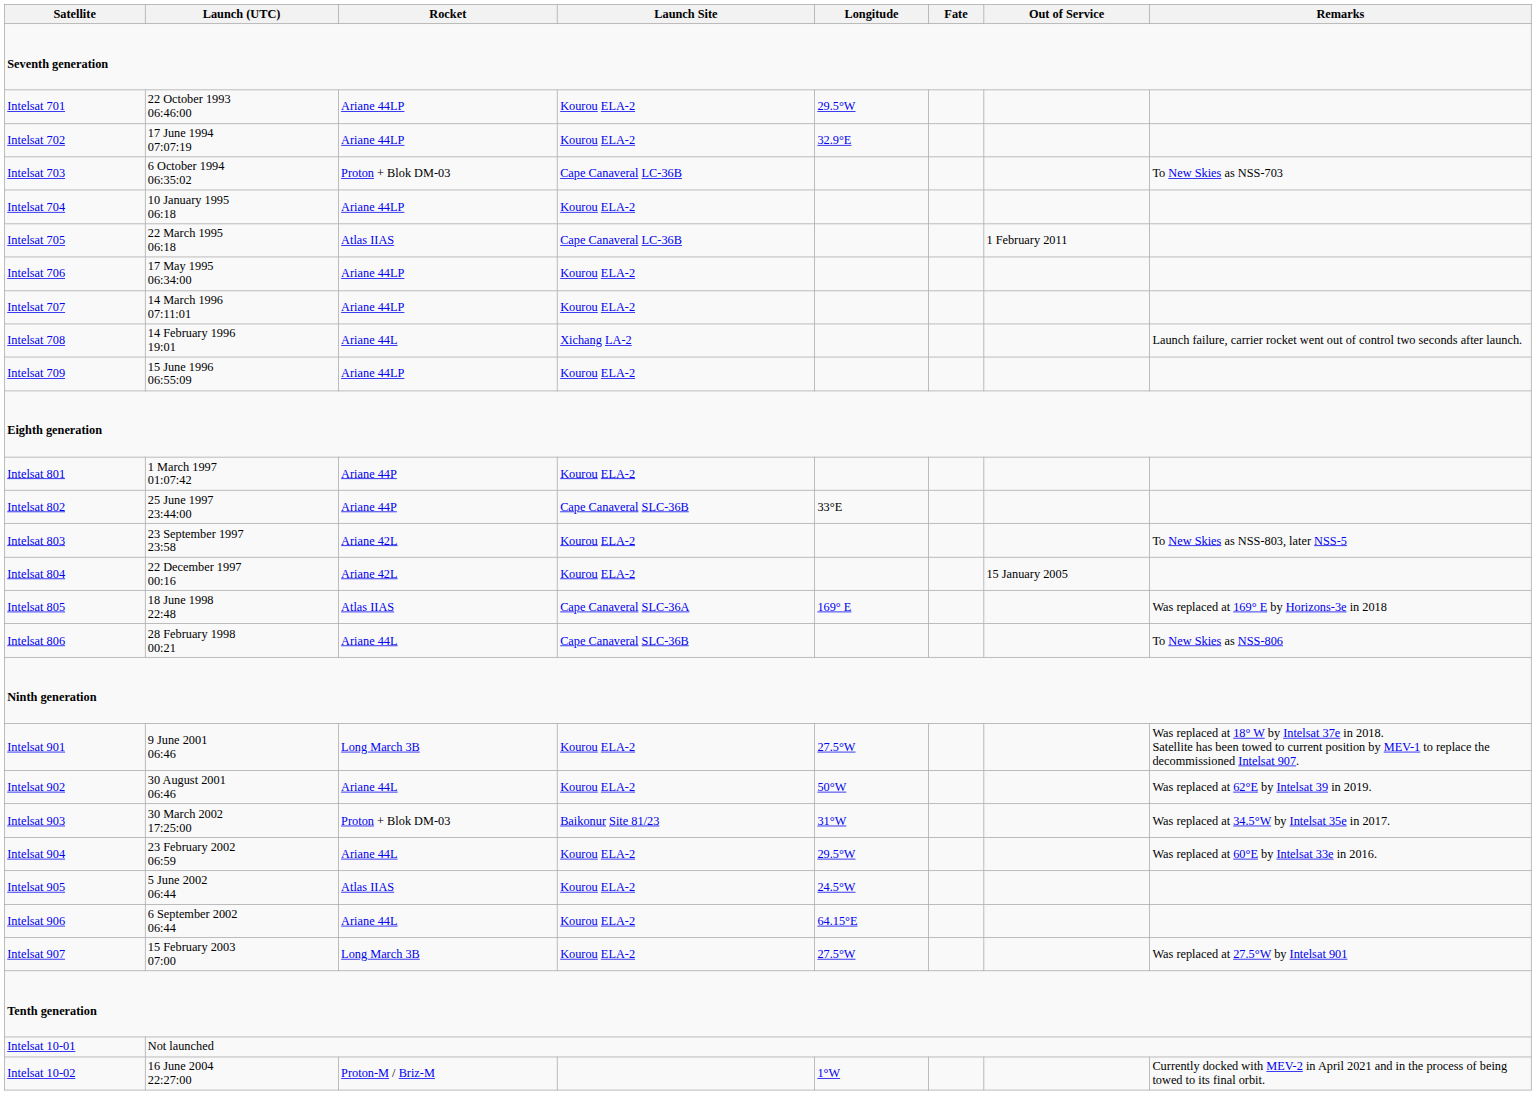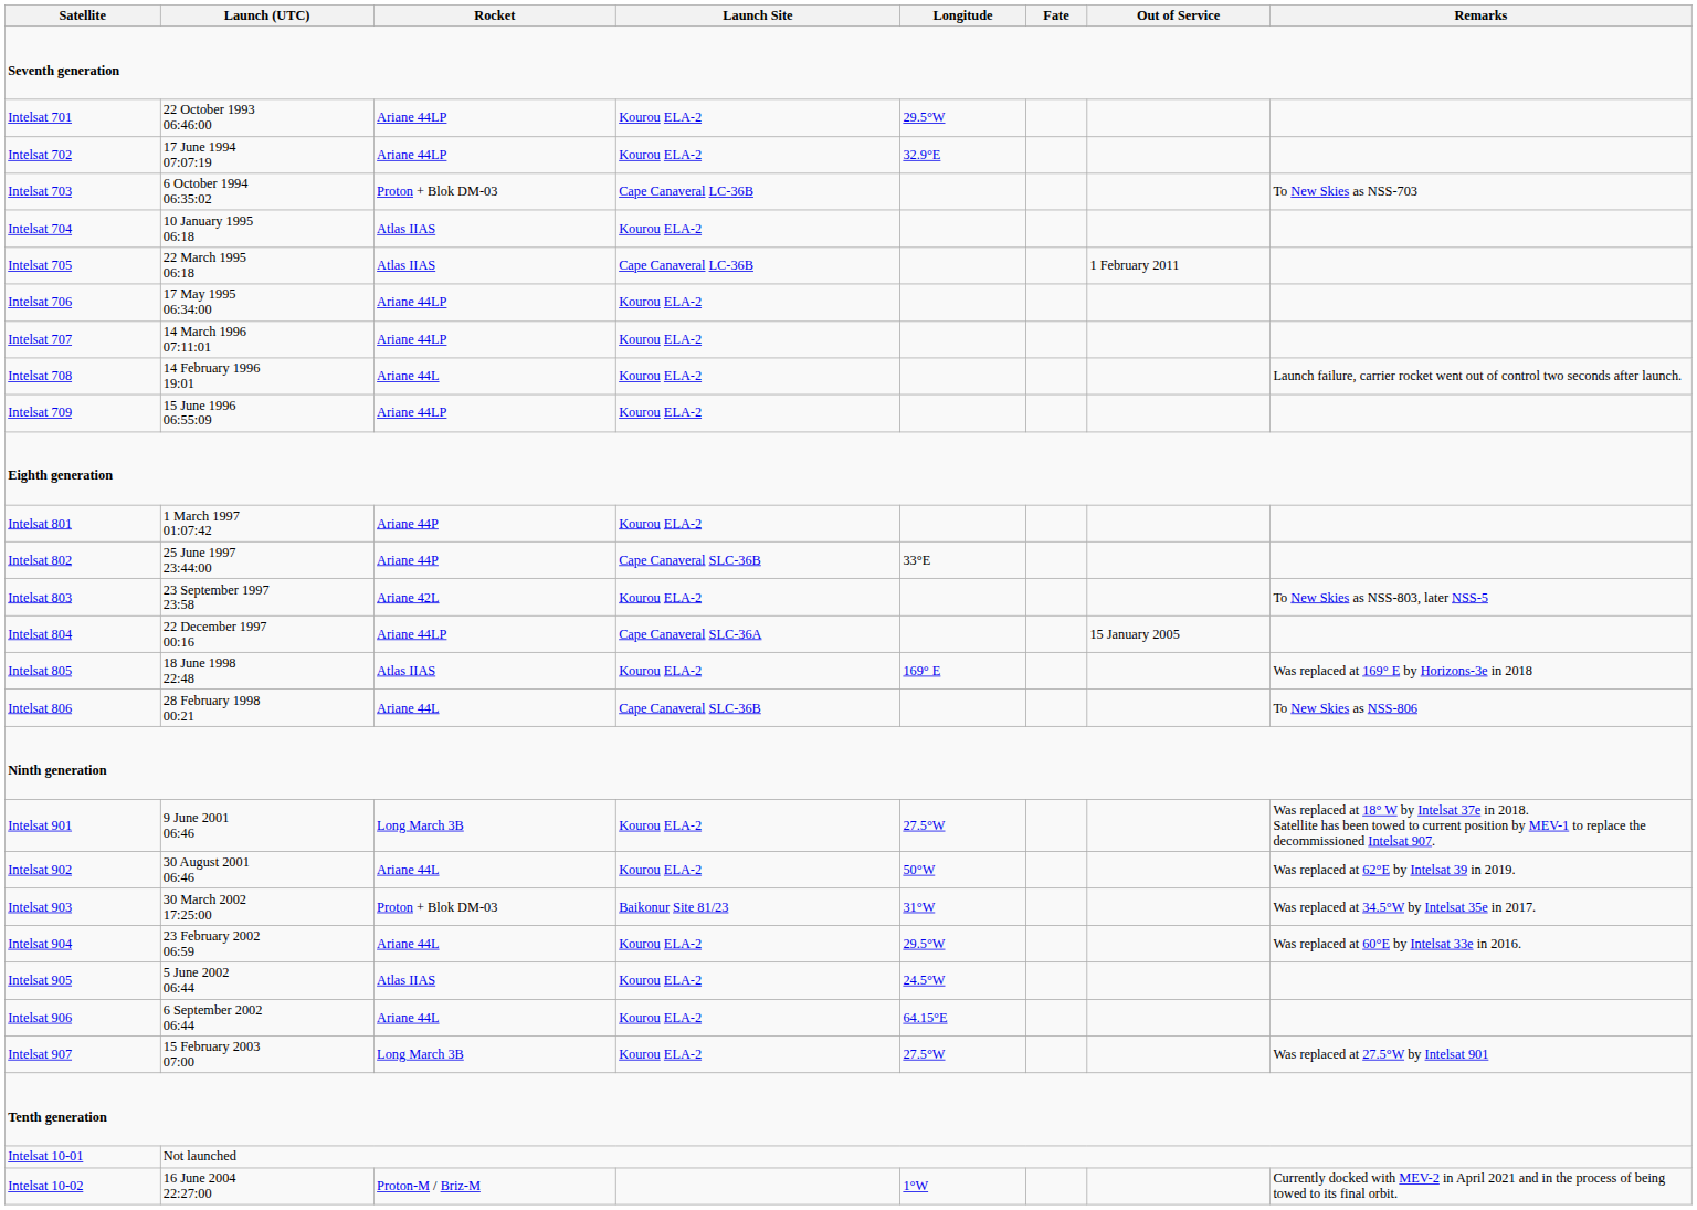Intelsat 704 | Rocket: Ariane 44LP -> Atlas IIAS
Intelsat 708 | Launch Site: Xichang LA-2 -> Kourou ELA-2
Intelsat 804 | Rocket: Ariane 42L -> Ariane 44LP
Intelsat 804 | Launch Site: Kourou ELA-2 -> Cape Canaveral SLC-36A
Intelsat 805 | Launch Site: Cape Canaveral SLC-36A -> Kourou ELA-2
